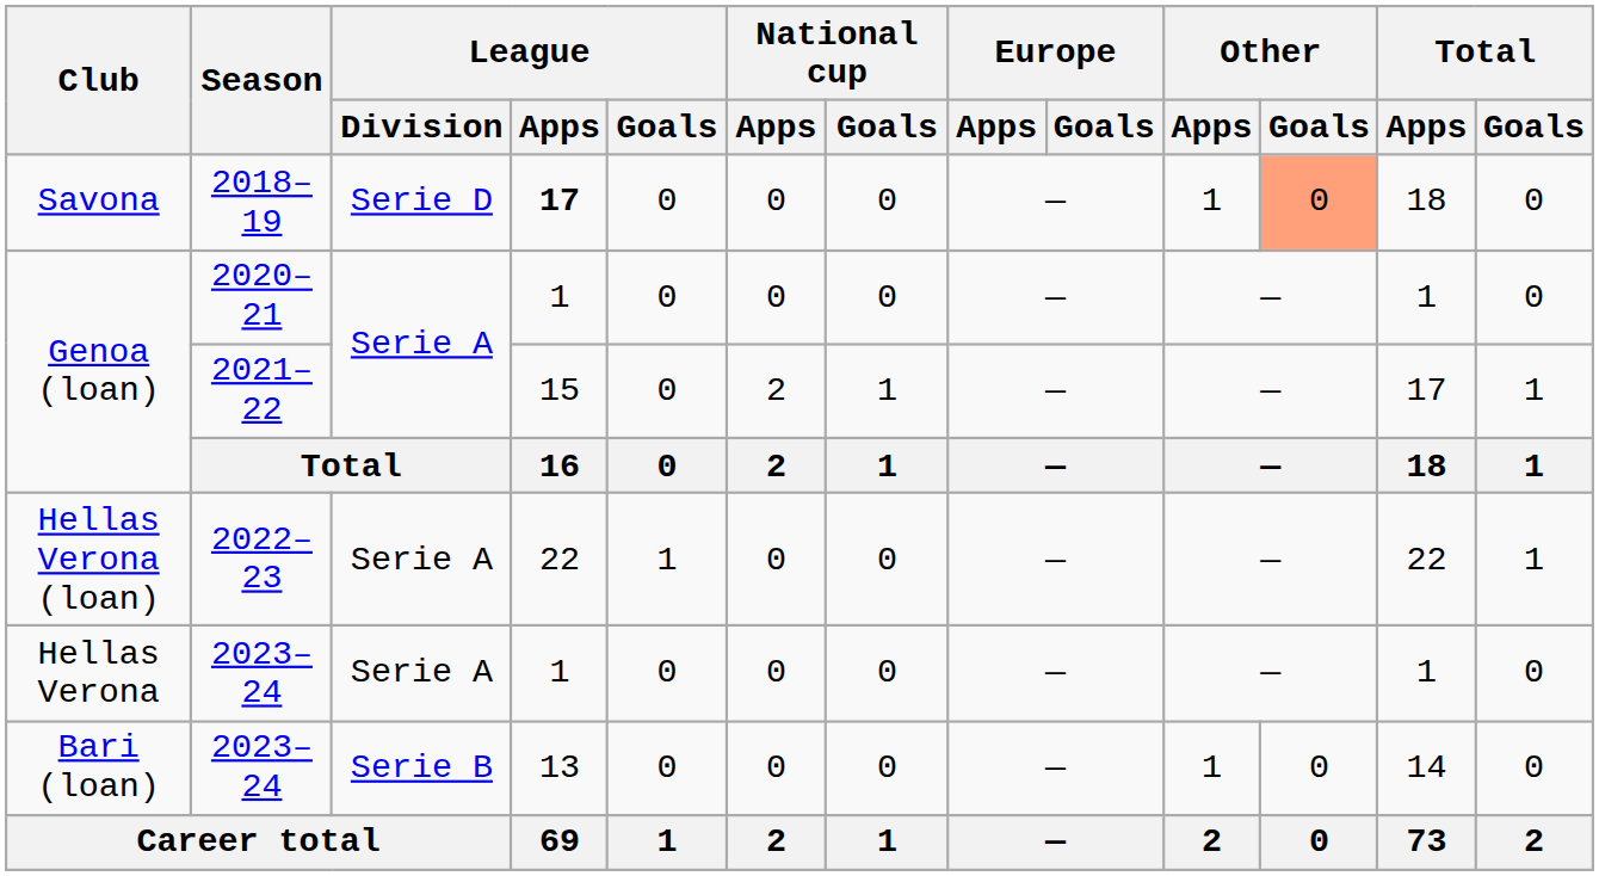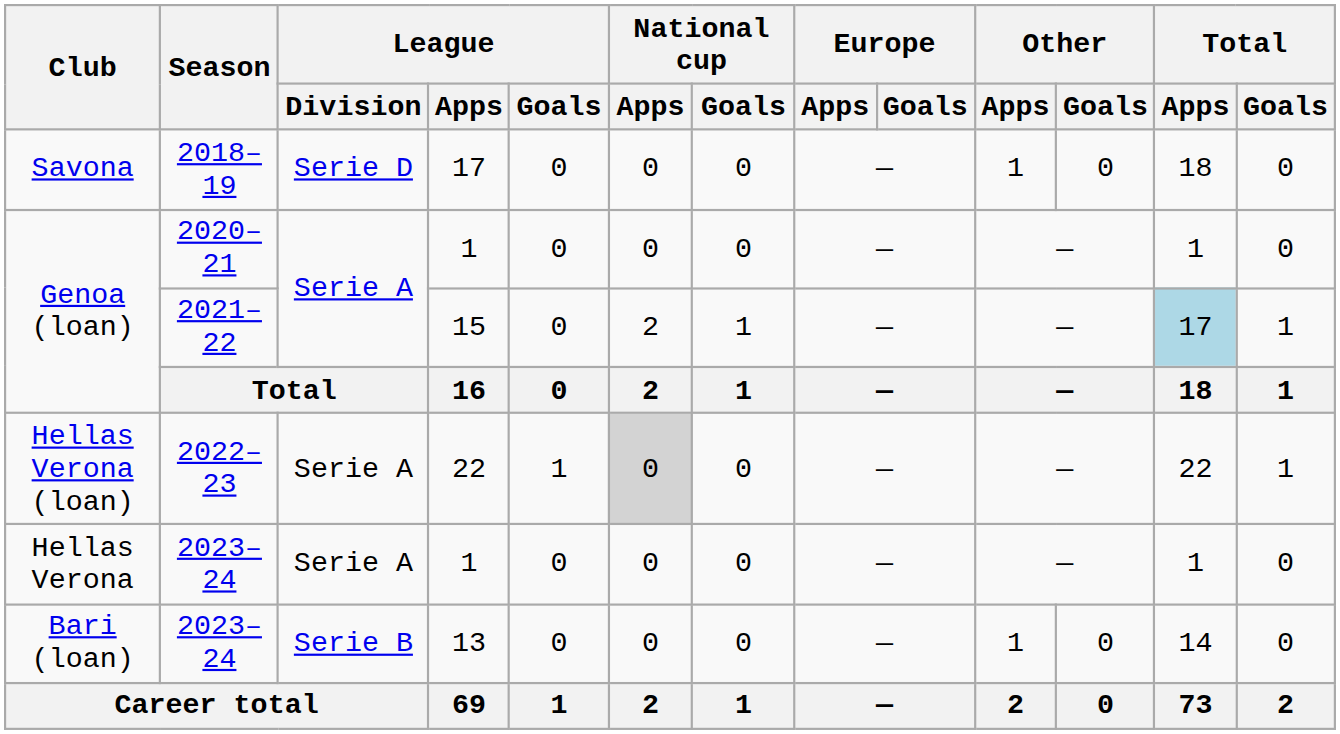Savona | League / Apps: bold -> normal
Savona | Other / Goals: lightsalmon background -> no background
Genoa (loan) / 2021–22 | Total / Apps: no background -> lightblue background
Hellas Verona (loan) | National cup / Apps: no background -> lightgrey background
